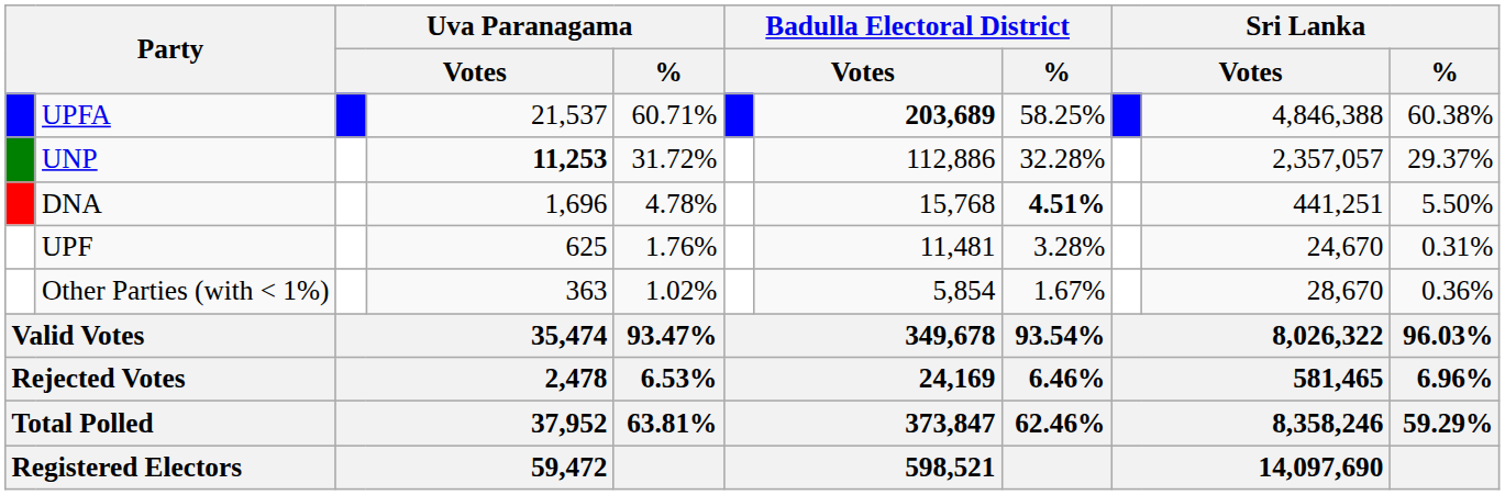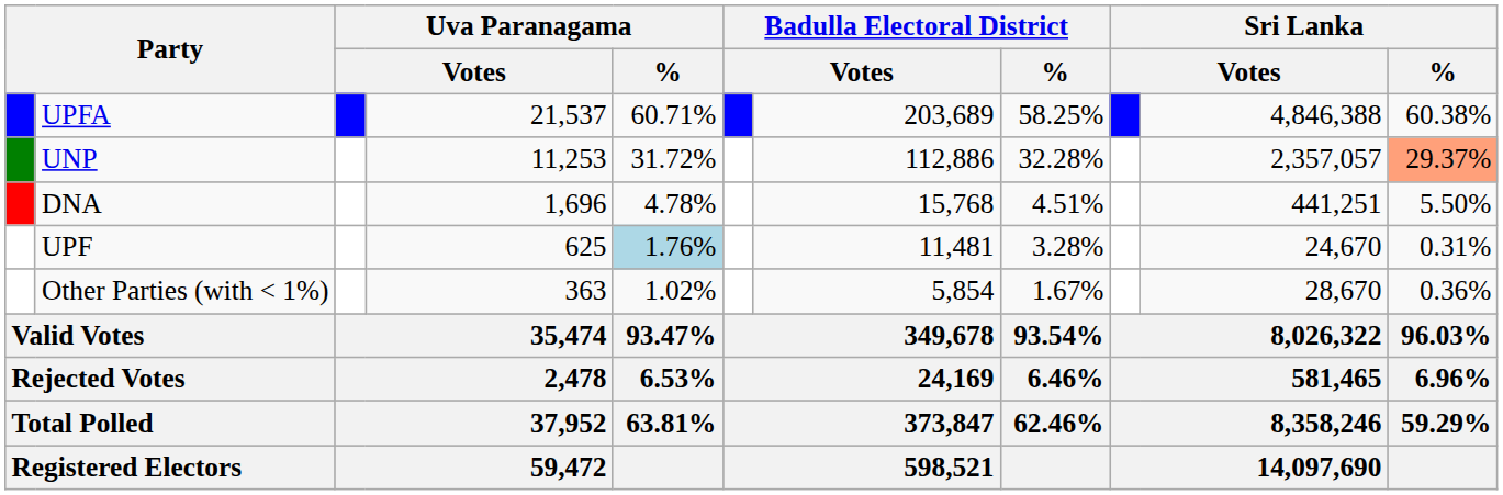UPFA | column 7: bold -> normal
UNP | column 4: bold -> normal
UNP | Sri Lanka / %: no background -> lightsalmon background
DNA | Badulla Electoral District / %: bold -> normal
UPF | Uva Paranagama / %: no background -> lightblue background
